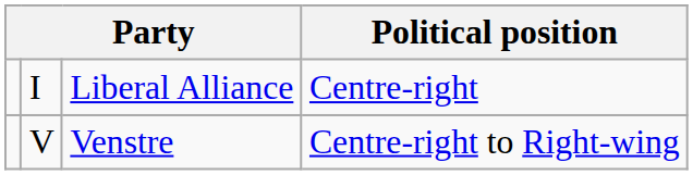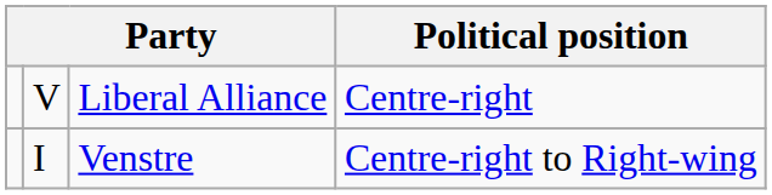Liberal Alliance | column 2: I -> V
Venstre | column 2: V -> I
